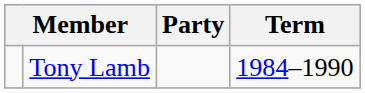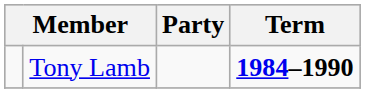Tony Lamb | Term: normal -> bold
